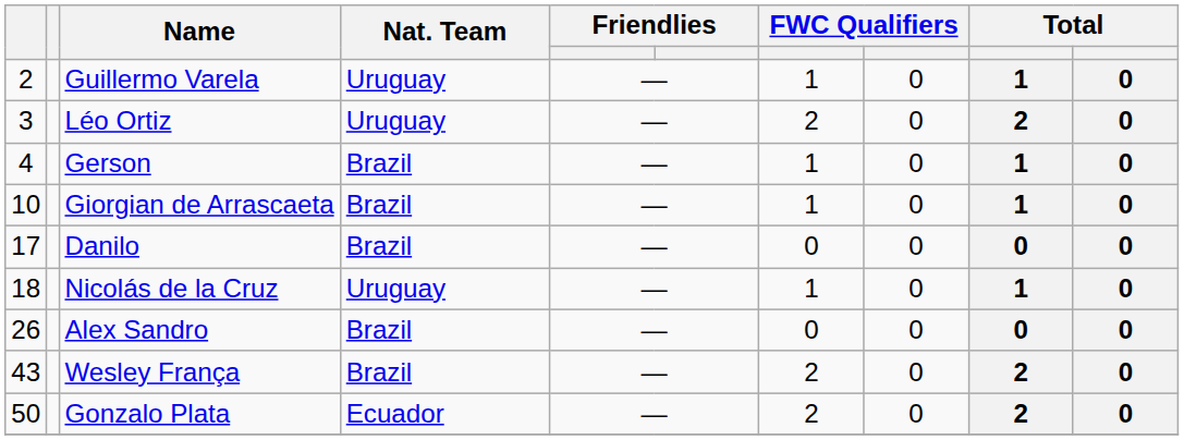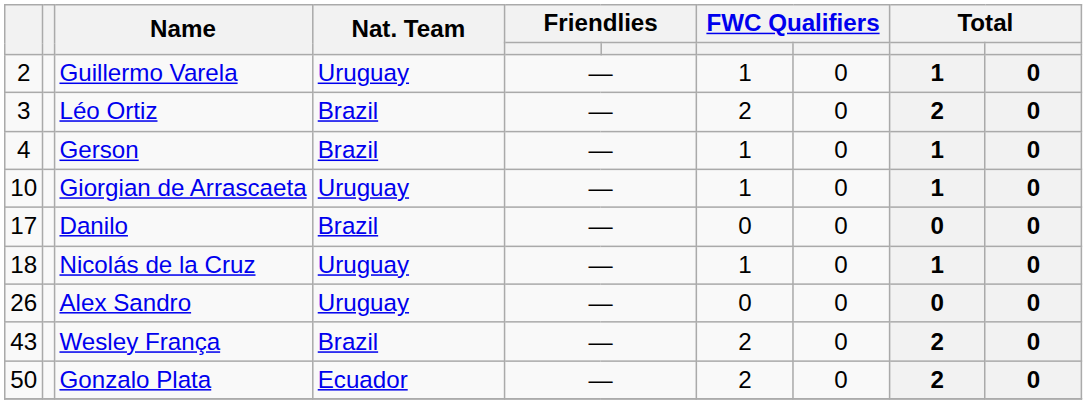Léo Ortiz | Nat. Team: Uruguay -> Brazil
Giorgian de Arrascaeta | Nat. Team: Brazil -> Uruguay
Alex Sandro | Nat. Team: Brazil -> Uruguay
